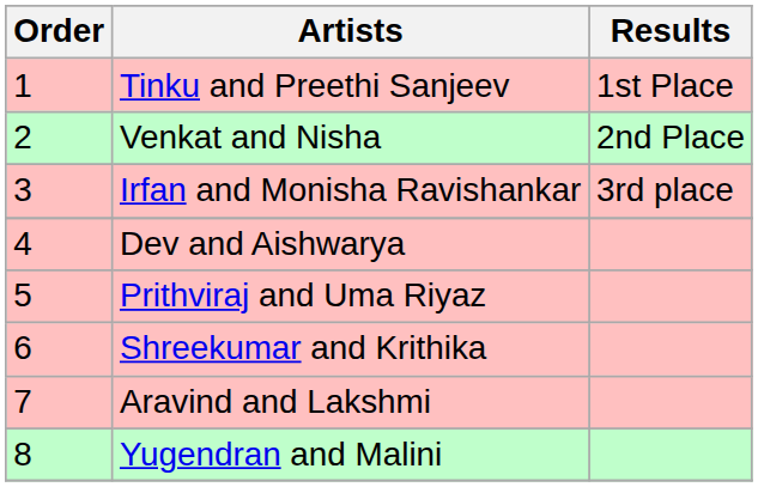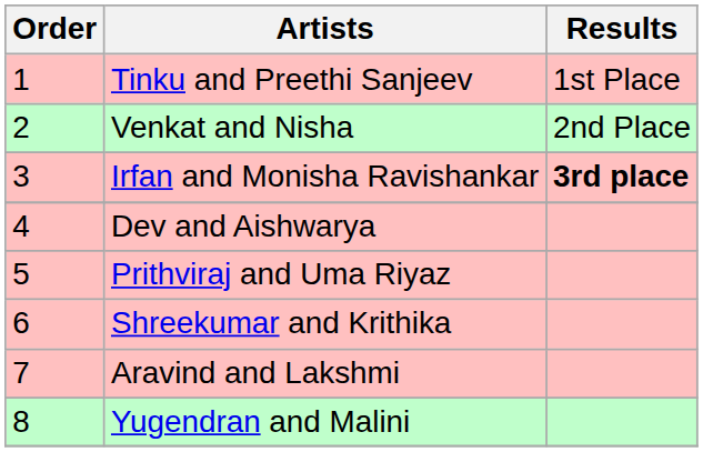Irfan and Monisha Ravishankar | Results: normal -> bold
